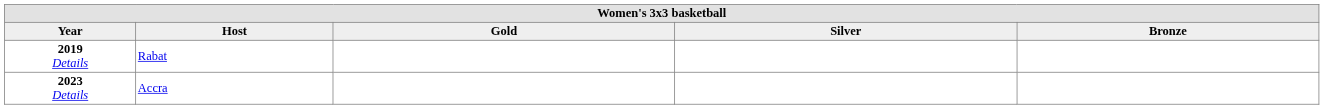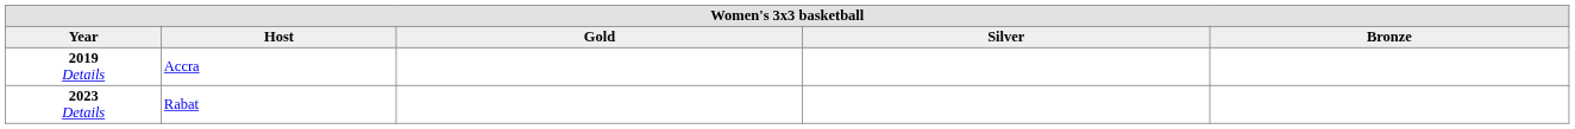2019 Details | Host: Rabat -> Accra
2023 Details | Host: Accra -> Rabat
